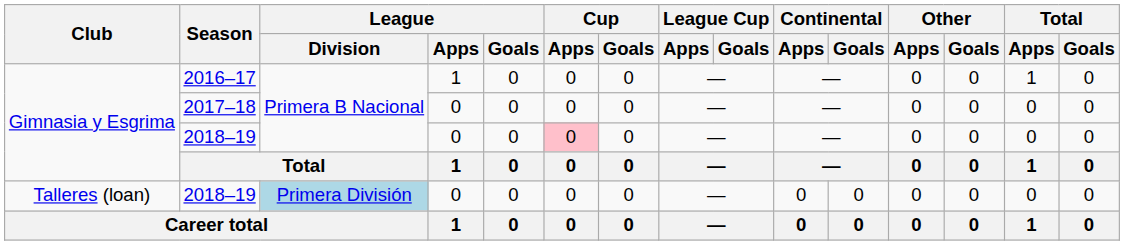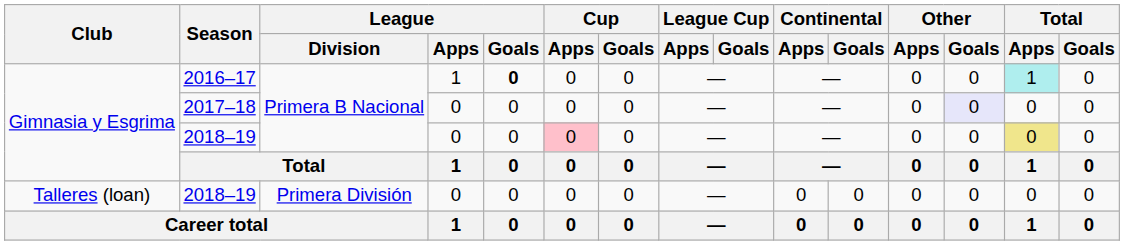2016–17 | League / Goals: normal -> bold
2016–17 | Total / Apps: no background -> paleturquoise background
2017–18 | Other / Goals: no background -> lavender background
Gimnasia y Esgrima / 2018–19 | Total / Apps: no background -> khaki background
Talleres (loan) / 2018–19 | League / Division: lightblue background -> no background
